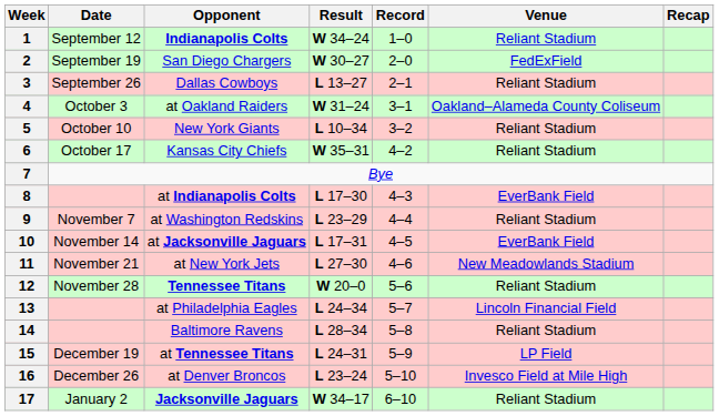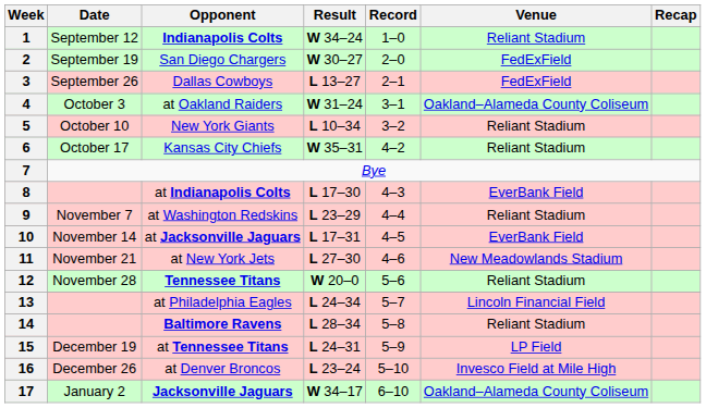3 | Venue: Reliant Stadium -> FedExField
14 | Opponent: normal -> bold
17 | Venue: Reliant Stadium -> Oakland–Alameda County Coliseum
